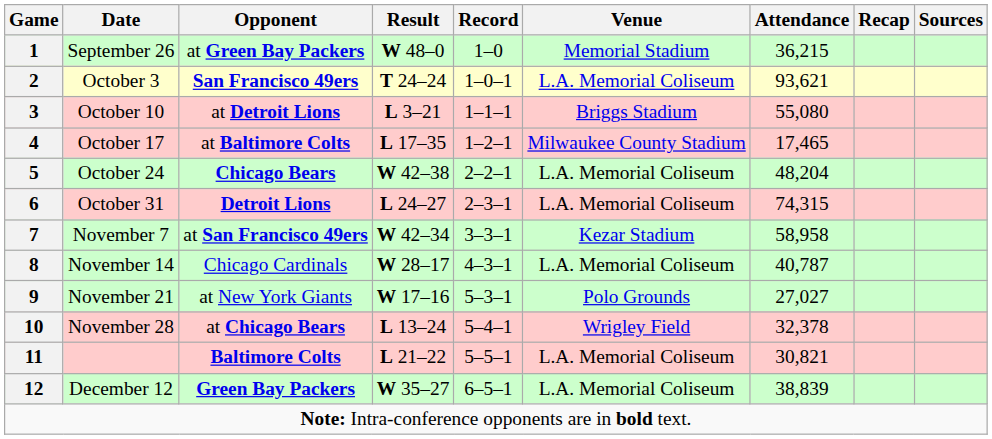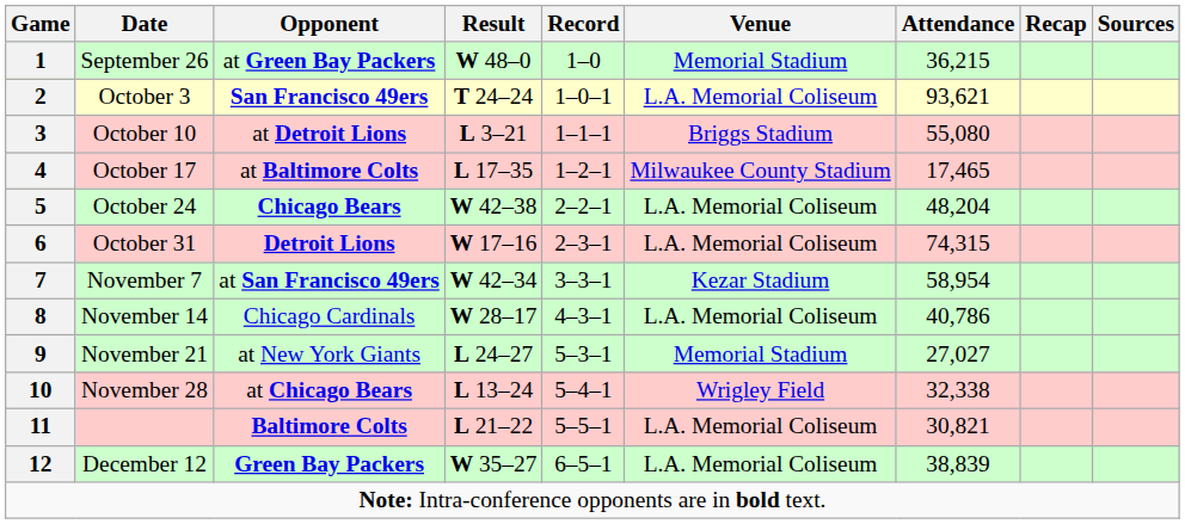6 | Result: L 24–27 -> W 17–16
7 | Attendance: 58,958 -> 58,954
8 | Attendance: 40,787 -> 40,786
9 | Result: W 17–16 -> L 24–27
9 | Venue: Polo Grounds -> Memorial Stadium
10 | Attendance: 32,378 -> 32,338
